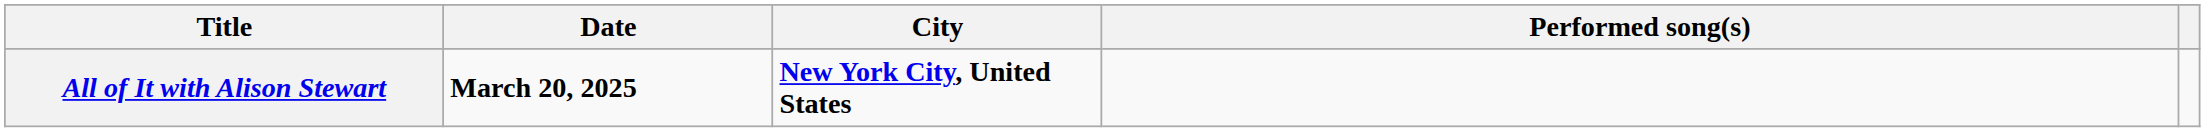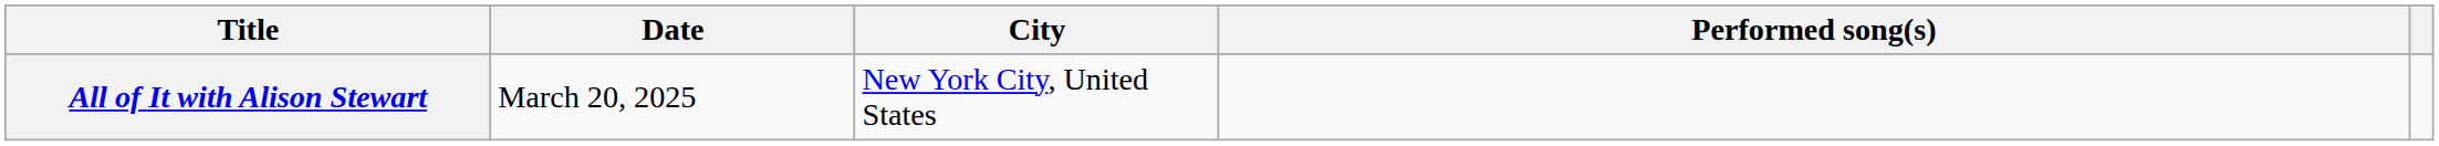row 2 | Date: bold -> normal
row 2 | City: bold -> normal
